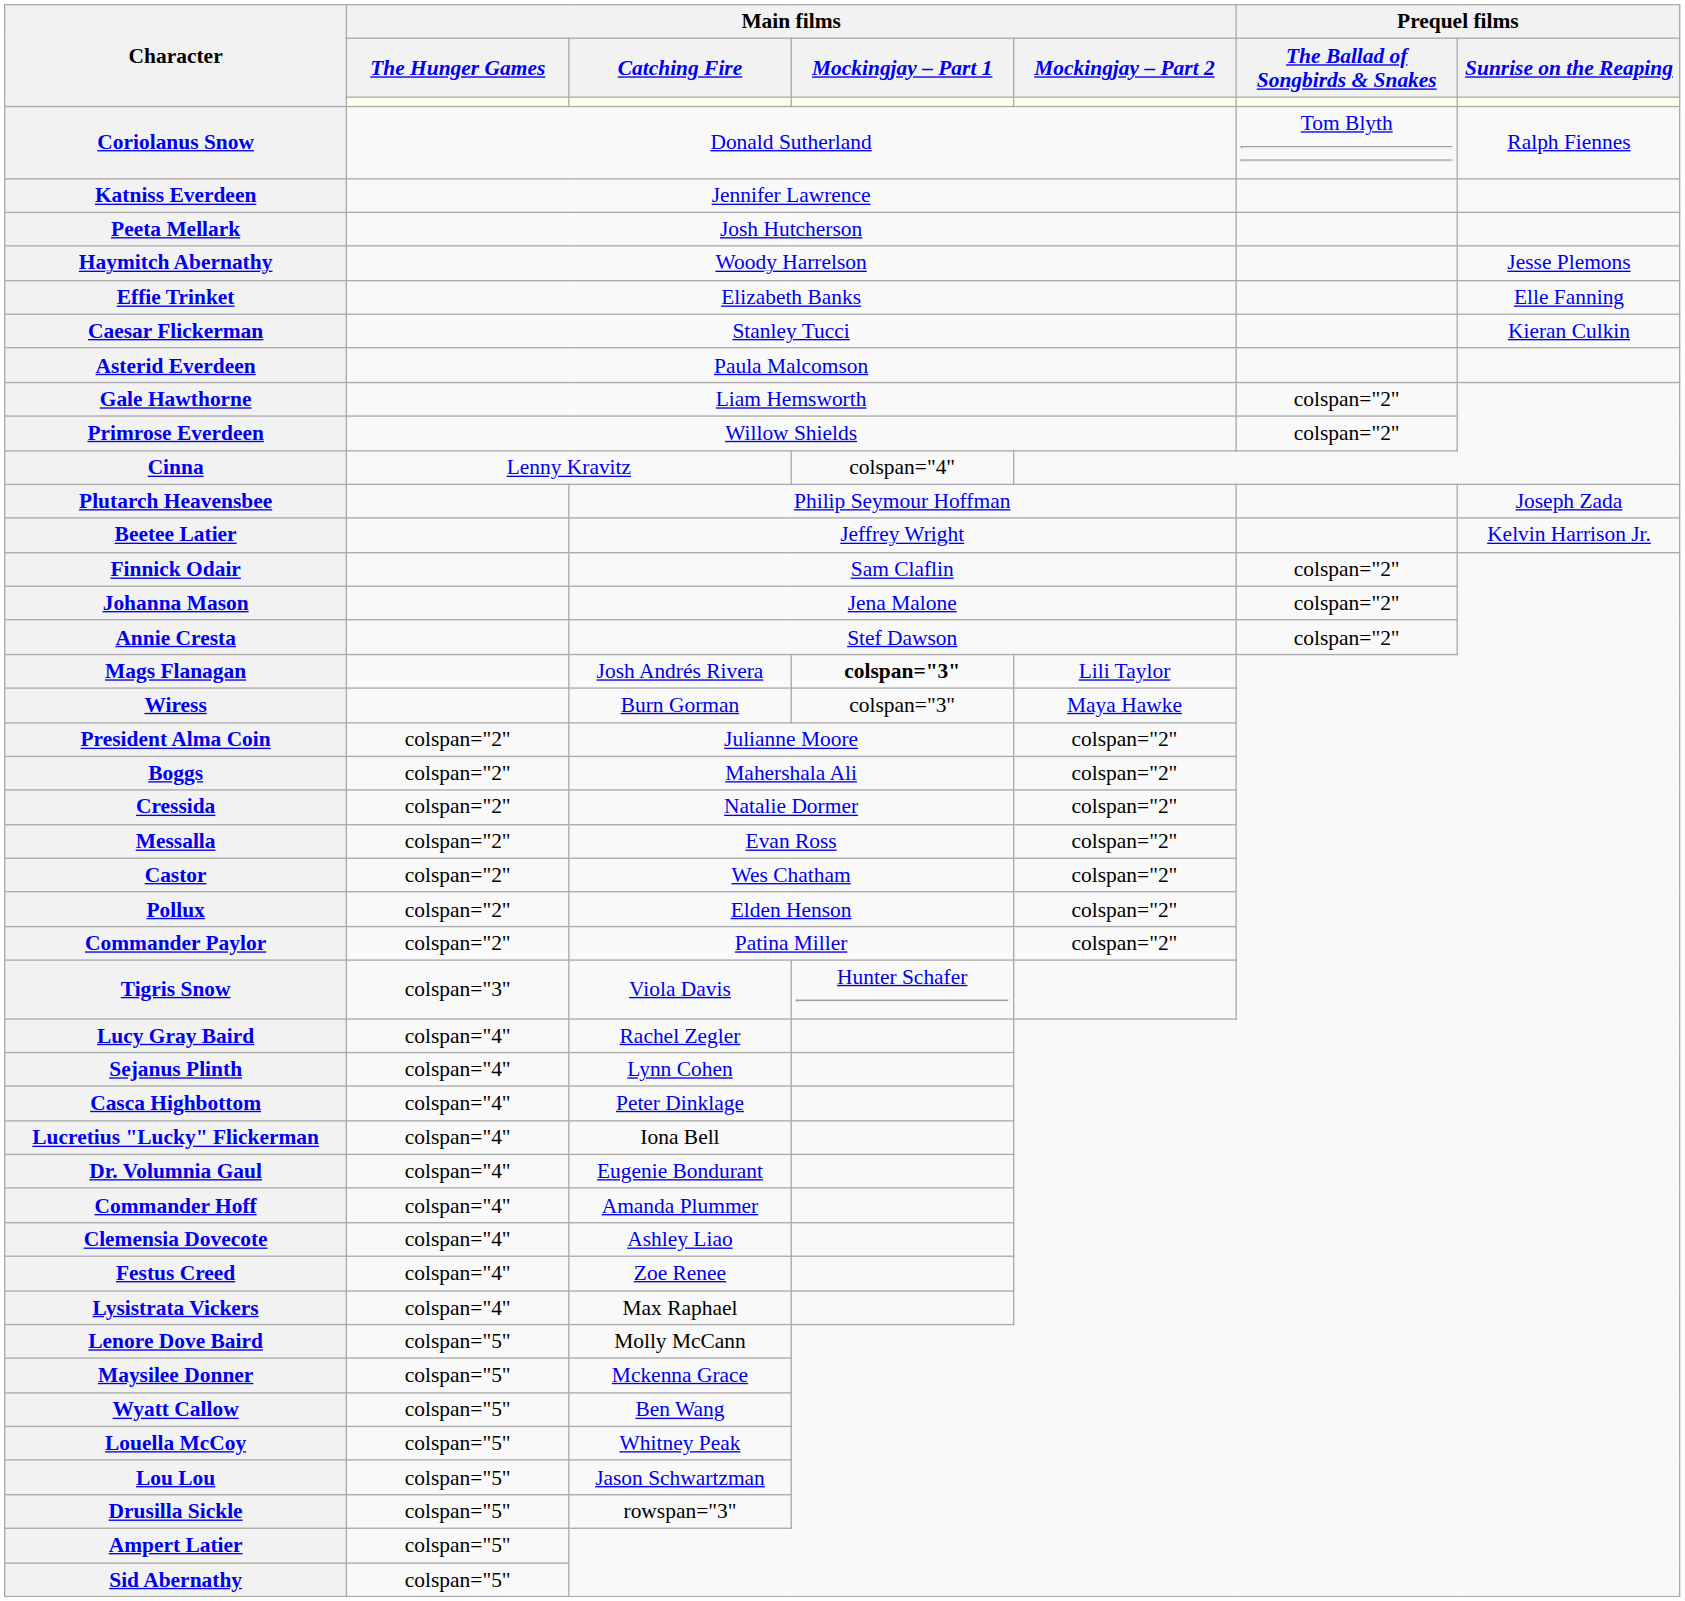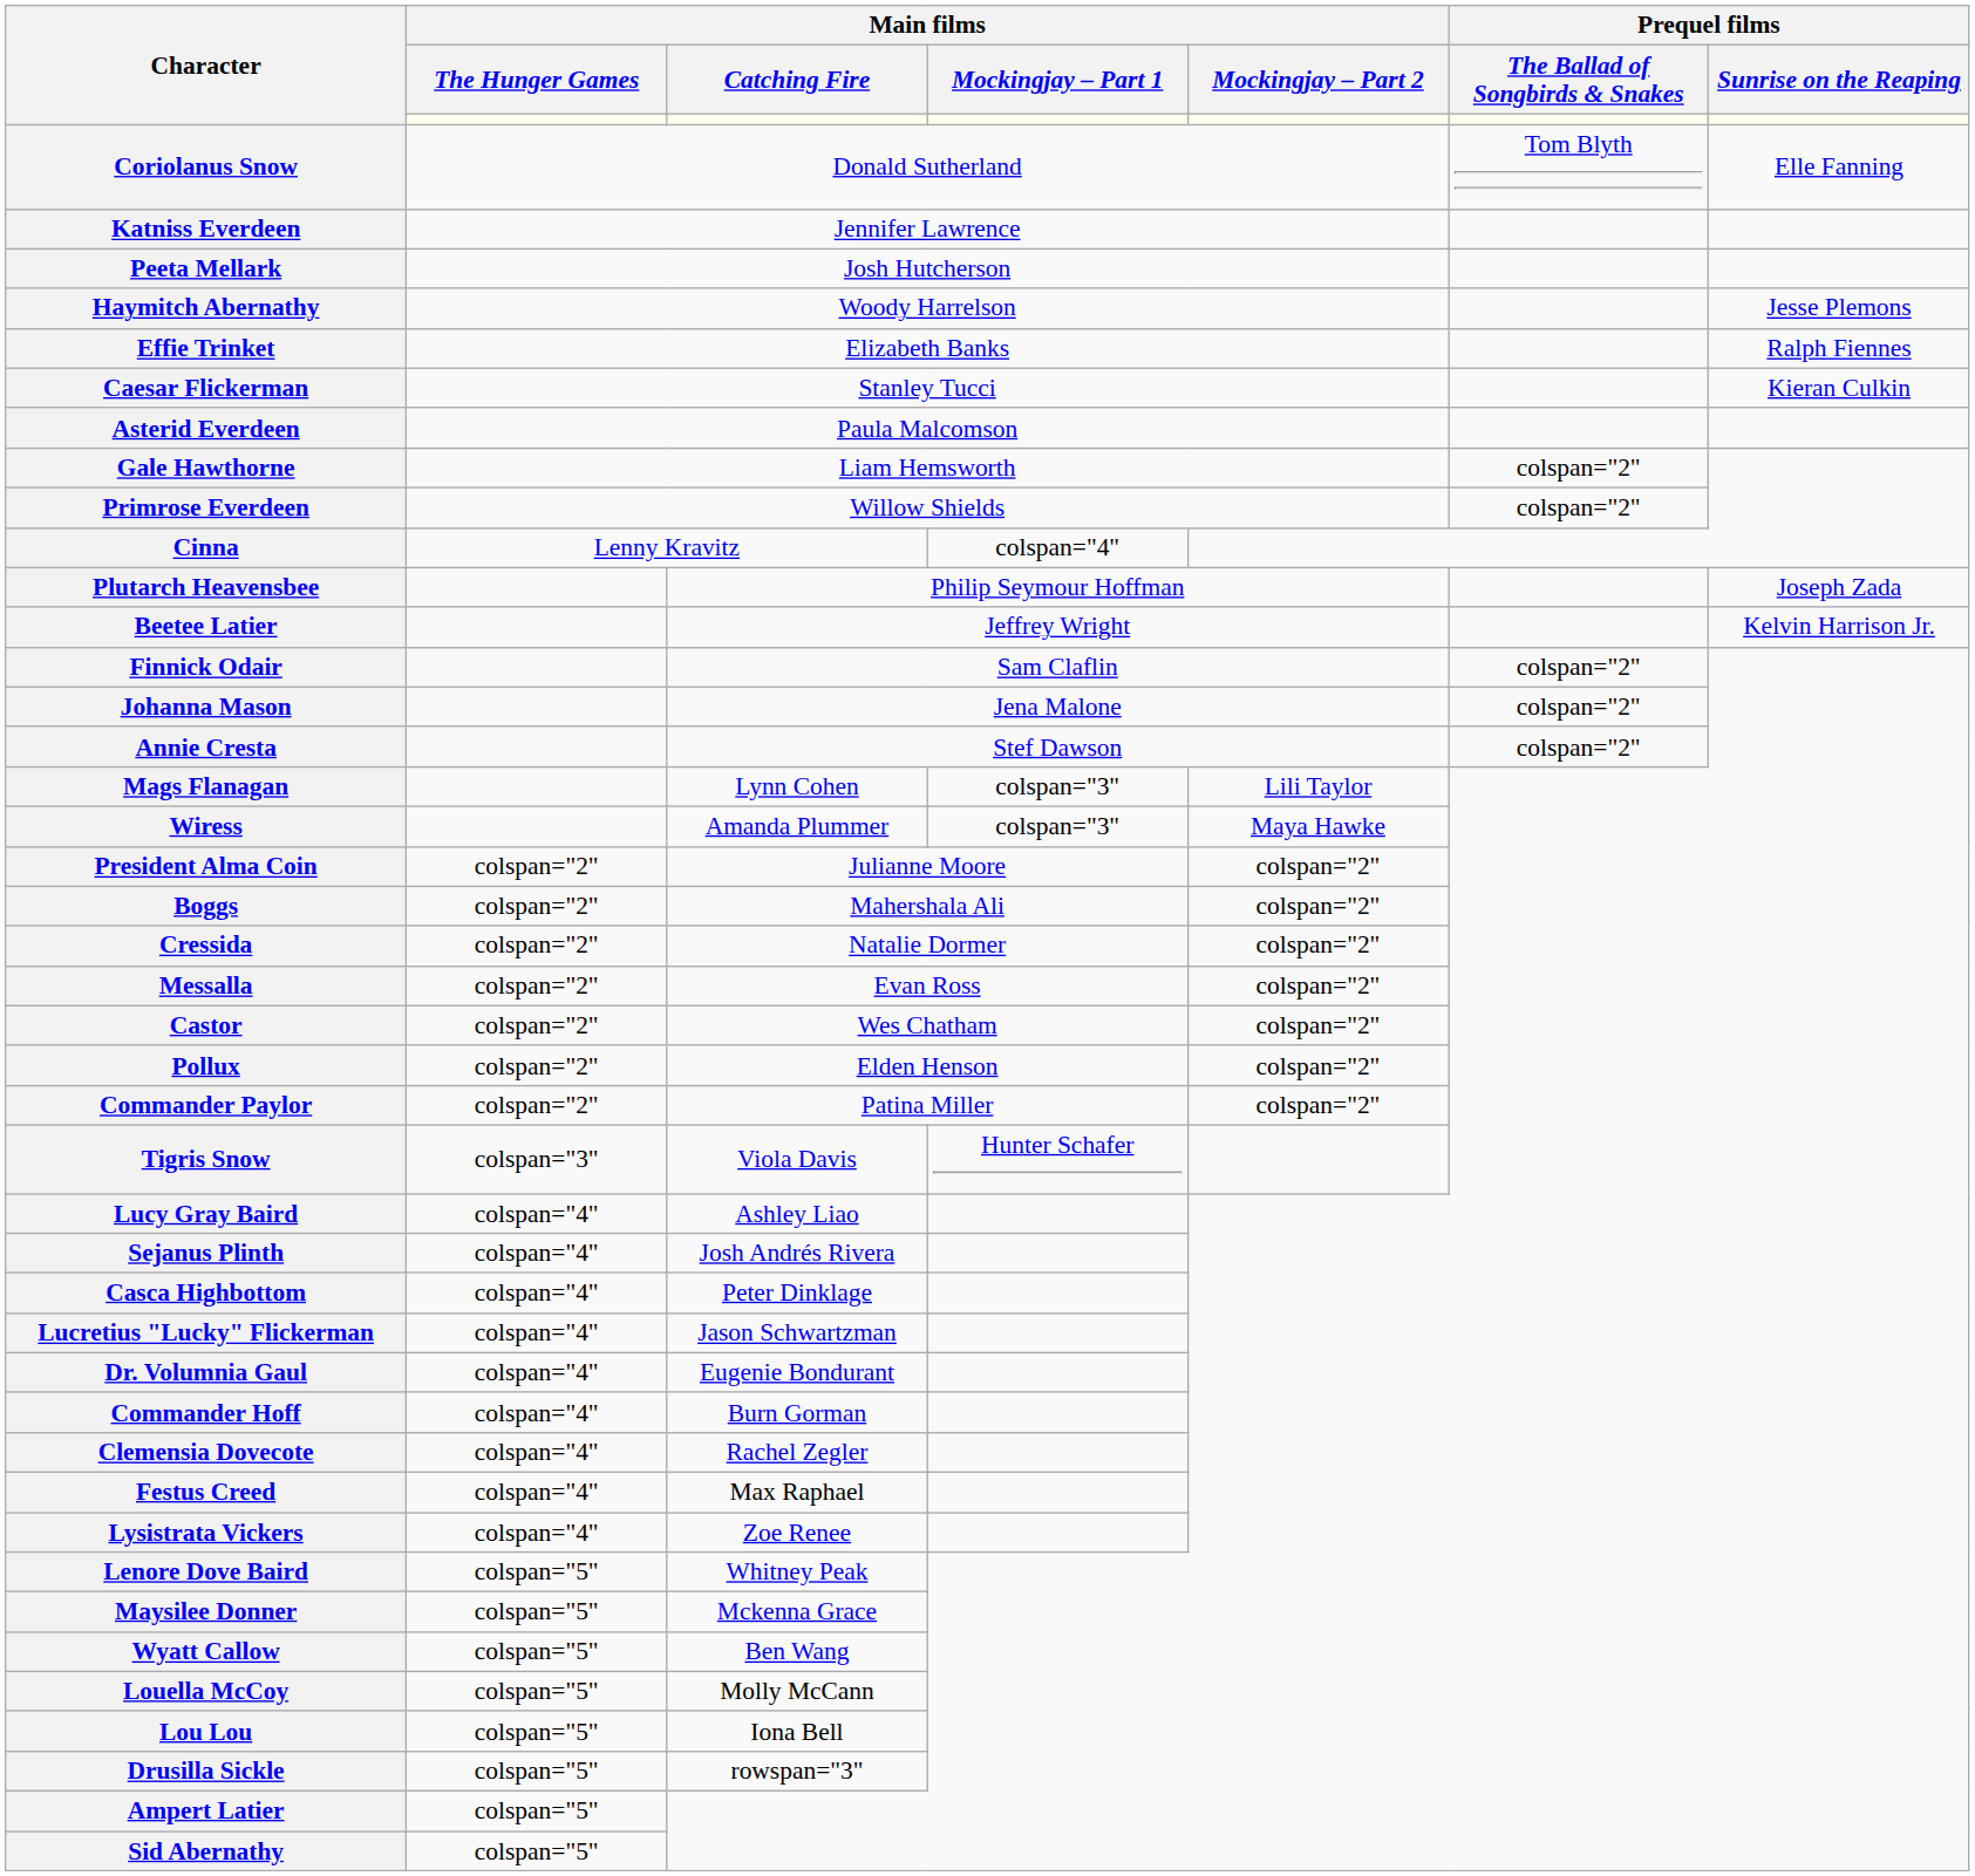Coriolanus Snow | Prequel films / Sunrise on the Reaping: Ralph Fiennes -> Elle Fanning
Effie Trinket | Prequel films / Sunrise on the Reaping: Elle Fanning -> Ralph Fiennes
Mags Flanagan | Main films / Catching Fire: Josh Andrés Rivera -> Lynn Cohen
Mags Flanagan | Main films / Mockingjay – Part 1: bold -> normal
Wiress | Main films / Catching Fire: Burn Gorman -> Amanda Plummer
Lucy Gray Baird | Main films / Catching Fire: Rachel Zegler -> Ashley Liao
Sejanus Plinth | Main films / Catching Fire: Lynn Cohen -> Josh Andrés Rivera
Lucretius "Lucky" Flickerman | Main films / Catching Fire: Iona Bell -> Jason Schwartzman
Commander Hoff | Main films / Catching Fire: Amanda Plummer -> Burn Gorman
Clemensia Dovecote | Main films / Catching Fire: Ashley Liao -> Rachel Zegler
Festus Creed | Main films / Catching Fire: Zoe Renee -> Max Raphael
Lysistrata Vickers | Main films / Catching Fire: Max Raphael -> Zoe Renee
Lenore Dove Baird | Main films / Catching Fire: Molly McCann -> Whitney Peak
Louella McCoy | Main films / Catching Fire: Whitney Peak -> Molly McCann
Lou Lou | Main films / Catching Fire: Jason Schwartzman -> Iona Bell
